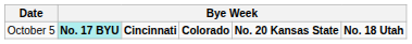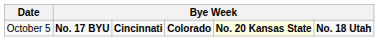October 5 | column 2: paleturquoise background -> no background
October 5 | column 5: no background -> lightyellow background
